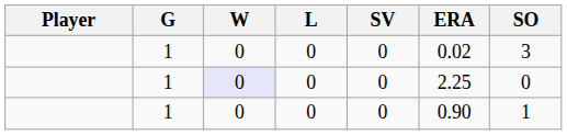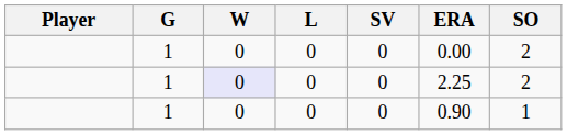row 2 | ERA: 0.02 -> 0.00
row 2 | SO: 3 -> 2
row 3 | SO: 0 -> 2
